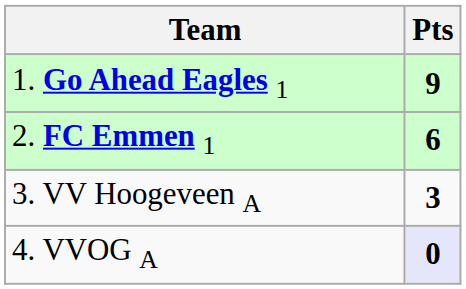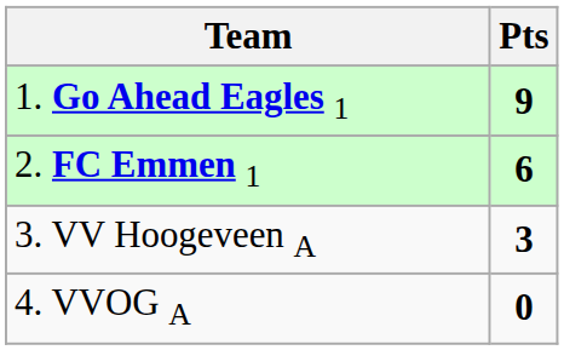4. VVOG A | Pts: lavender background -> no background
